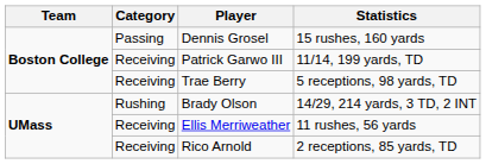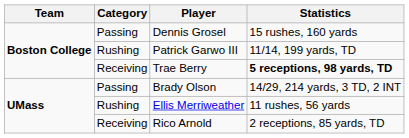Patrick Garwo III | Category: Receiving -> Rushing
Trae Berry | Statistics: normal -> bold
Brady Olson | Category: Rushing -> Passing
Ellis Merriweather | Category: Receiving -> Rushing
